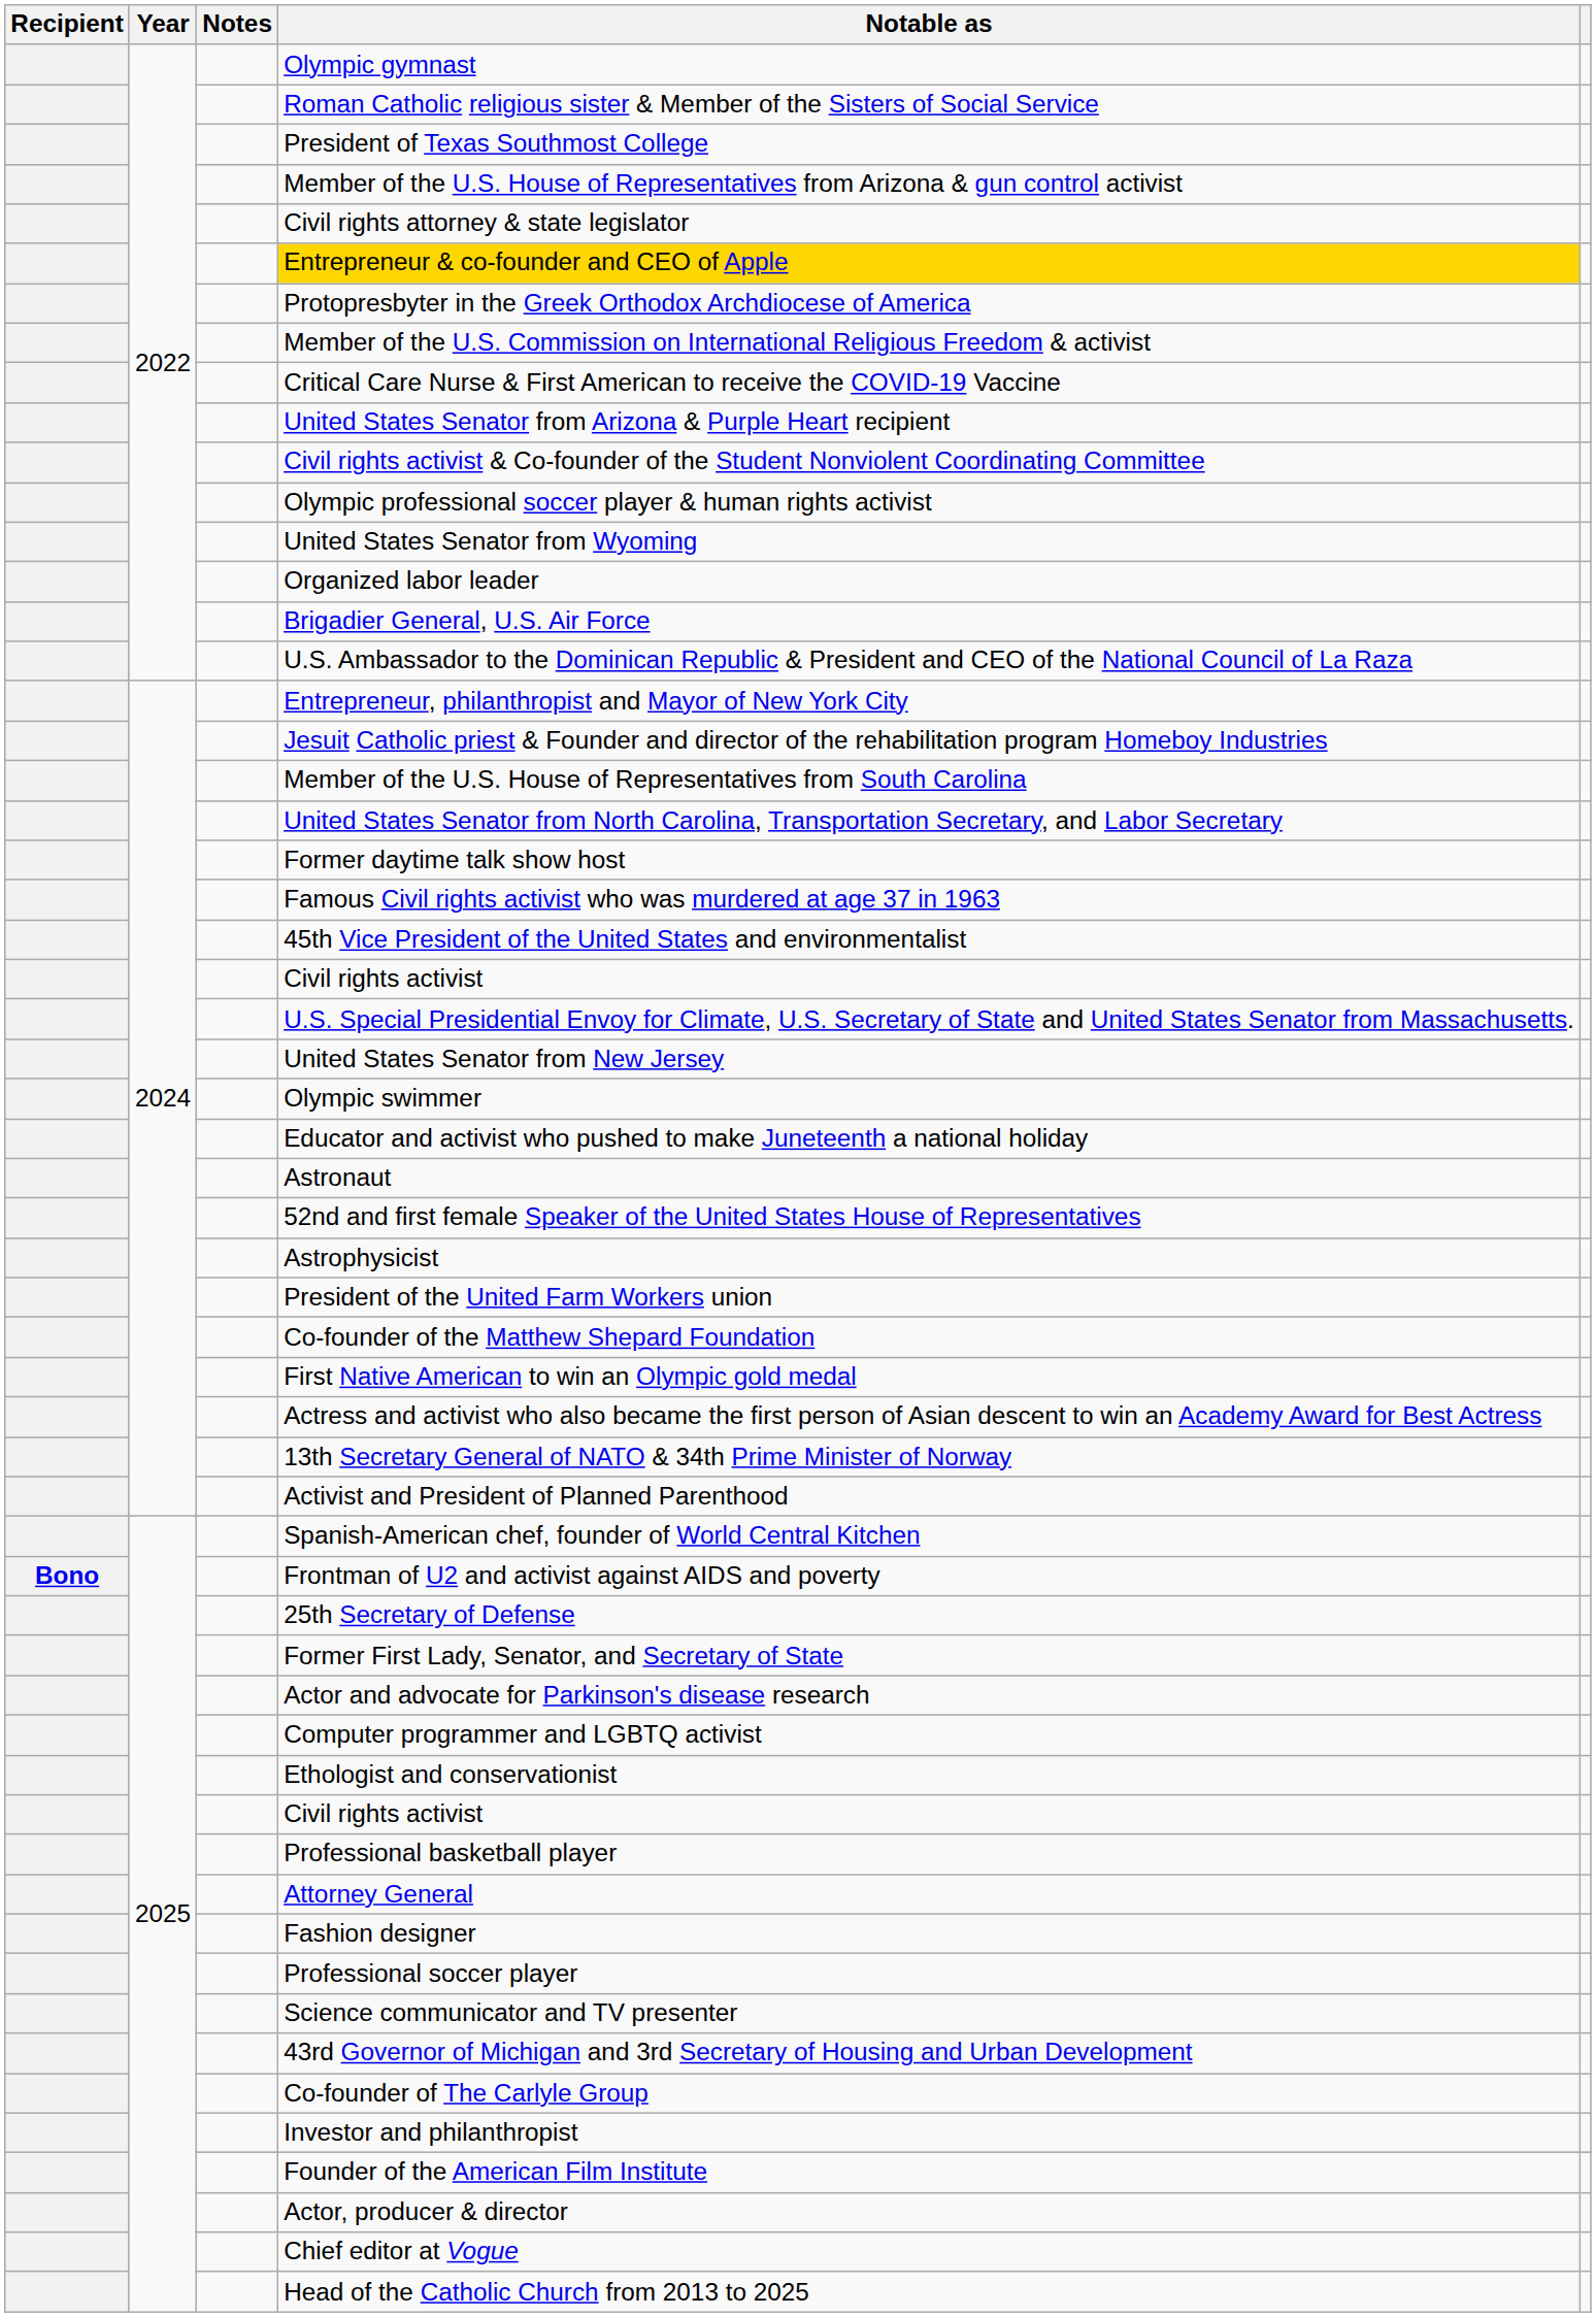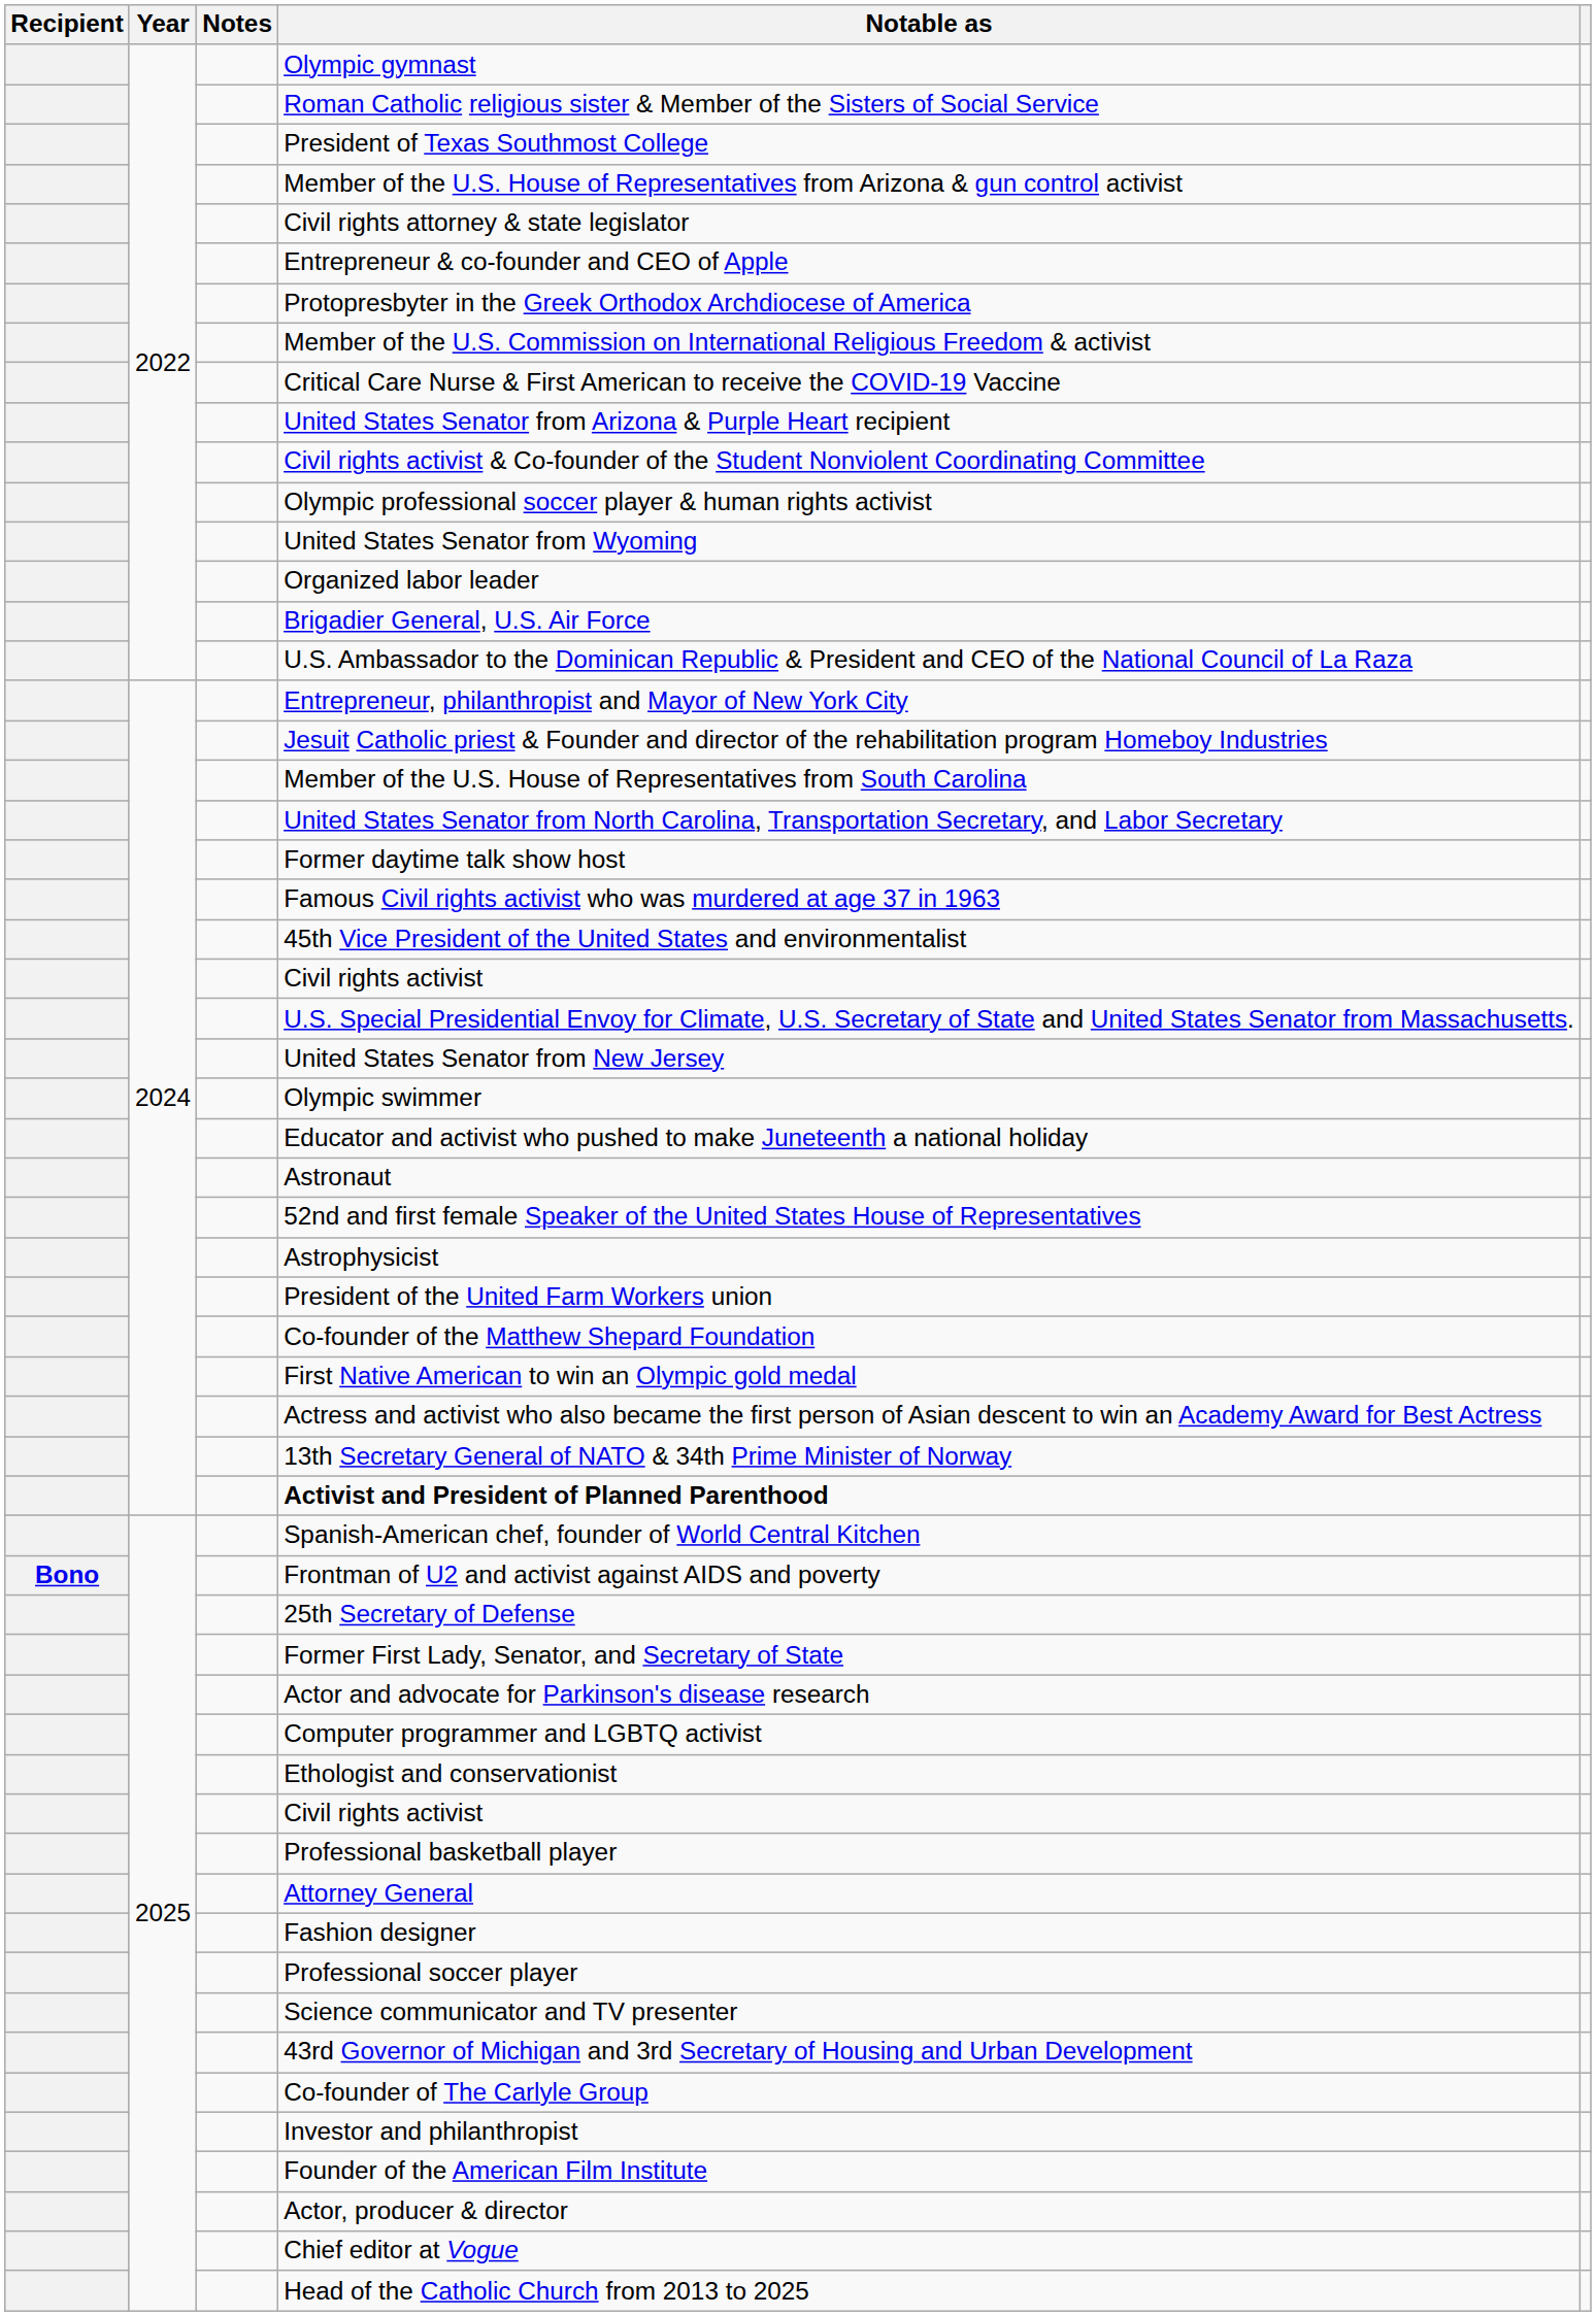Entrepreneur & co-founder and CEO of Apple | Notable as: gold background -> no background
Activist and President of Planned Parenthood | Notable as: normal -> bold
